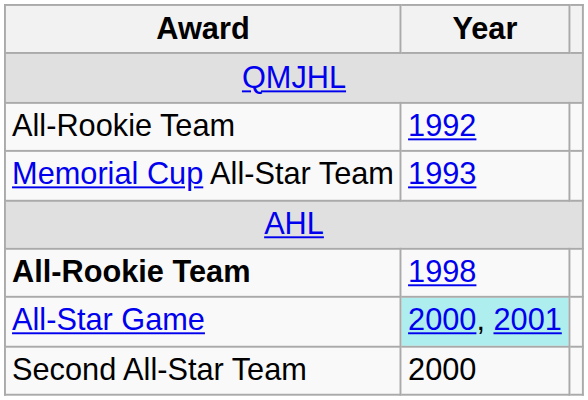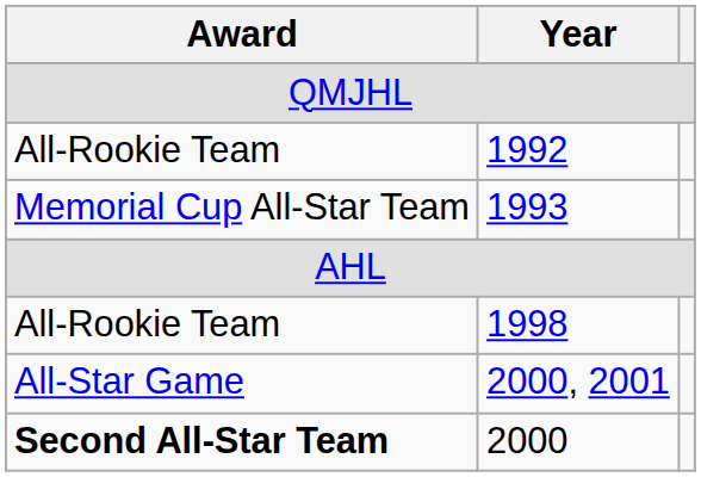1998 | Award: bold -> normal
2000, 2001 | Year: paleturquoise background -> no background
2000 | Award: normal -> bold
